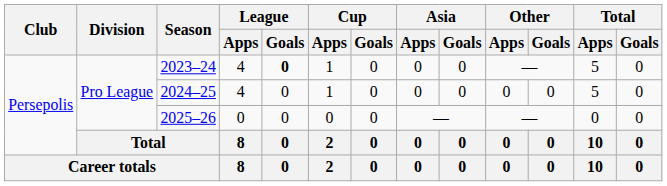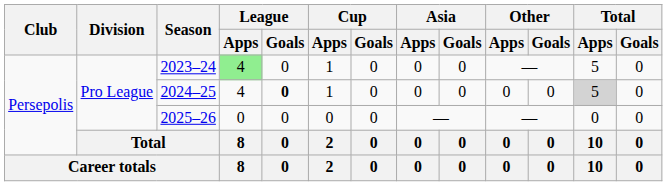2023–24 | League / Apps: no background -> lightgreen background
2023–24 | League / Goals: bold -> normal
2024–25 | League / Goals: normal -> bold
2024–25 | Total / Apps: no background -> lightgrey background
